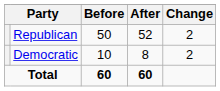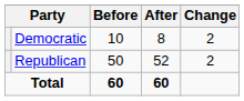rows swapped: Republican <-> Democratic
